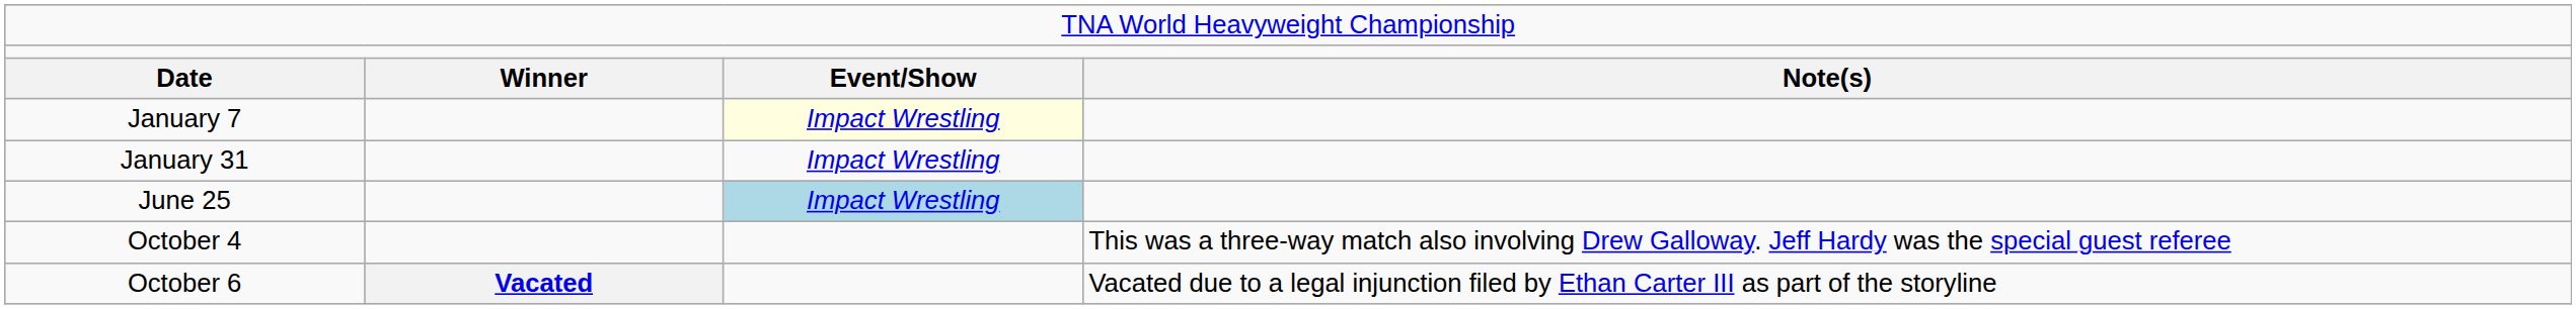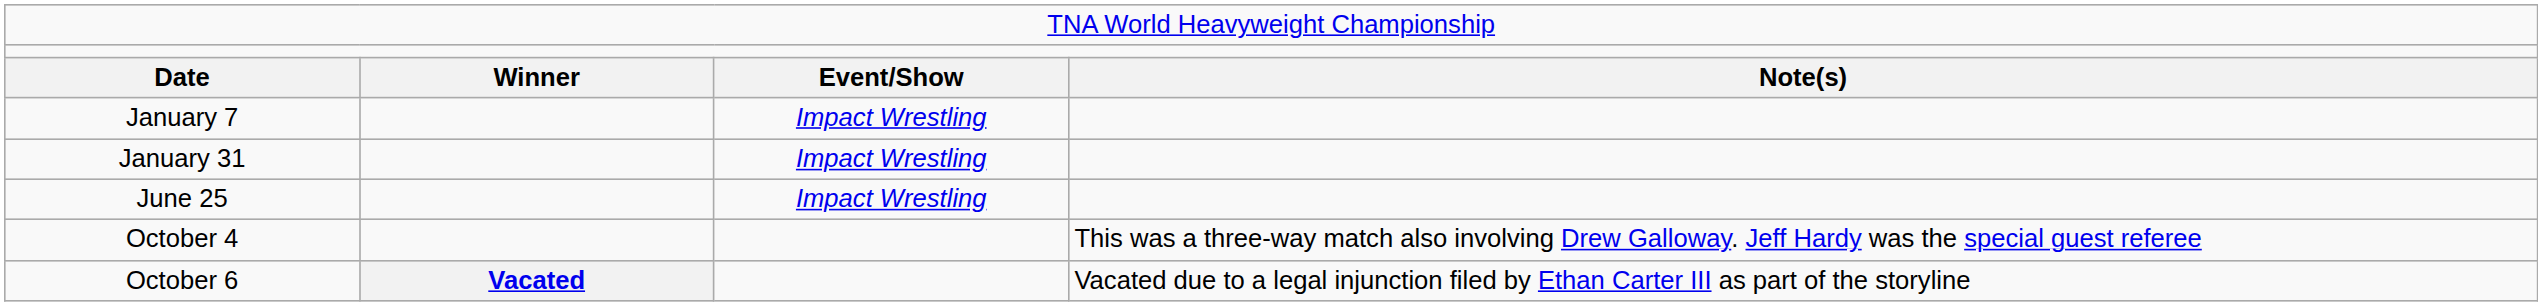January 7 | column 3: lightyellow background -> no background
June 25 | column 3: lightblue background -> no background
